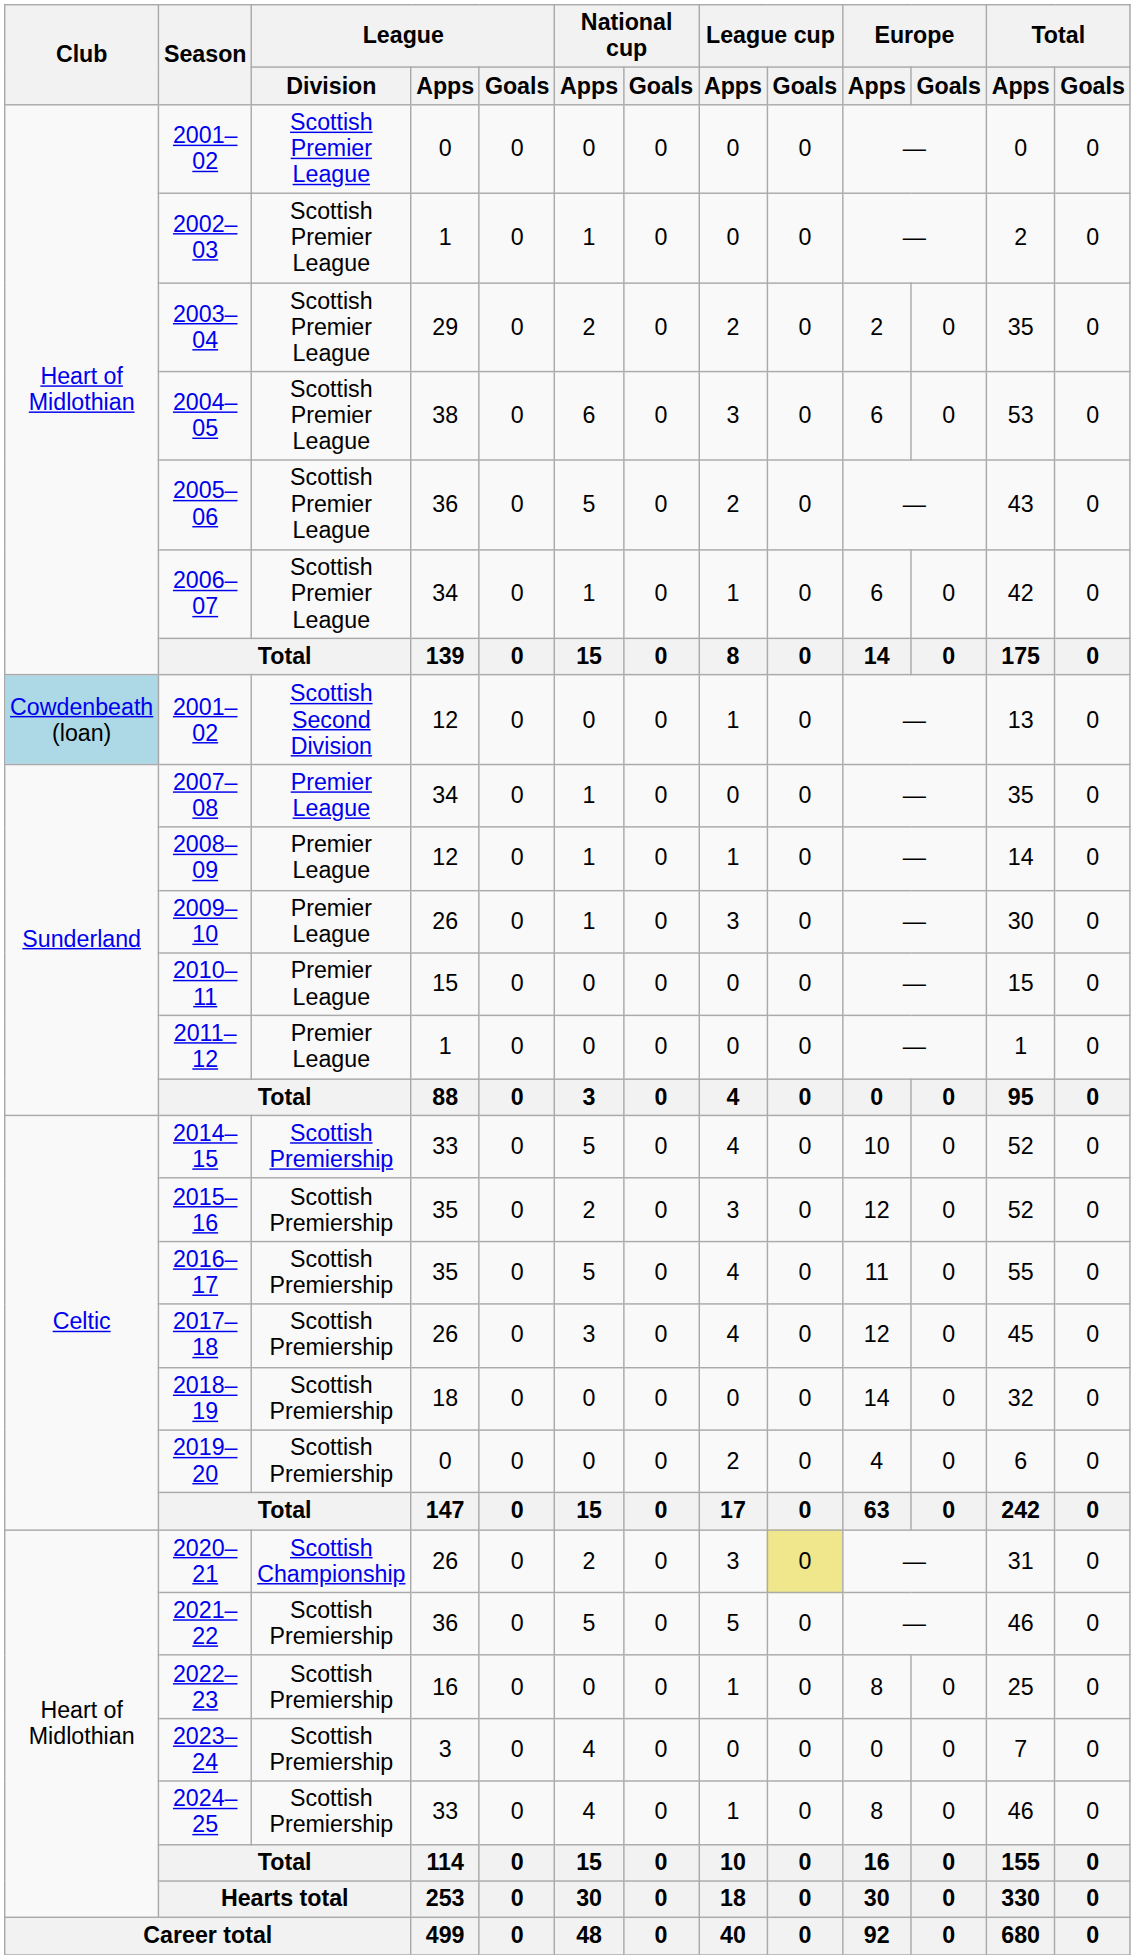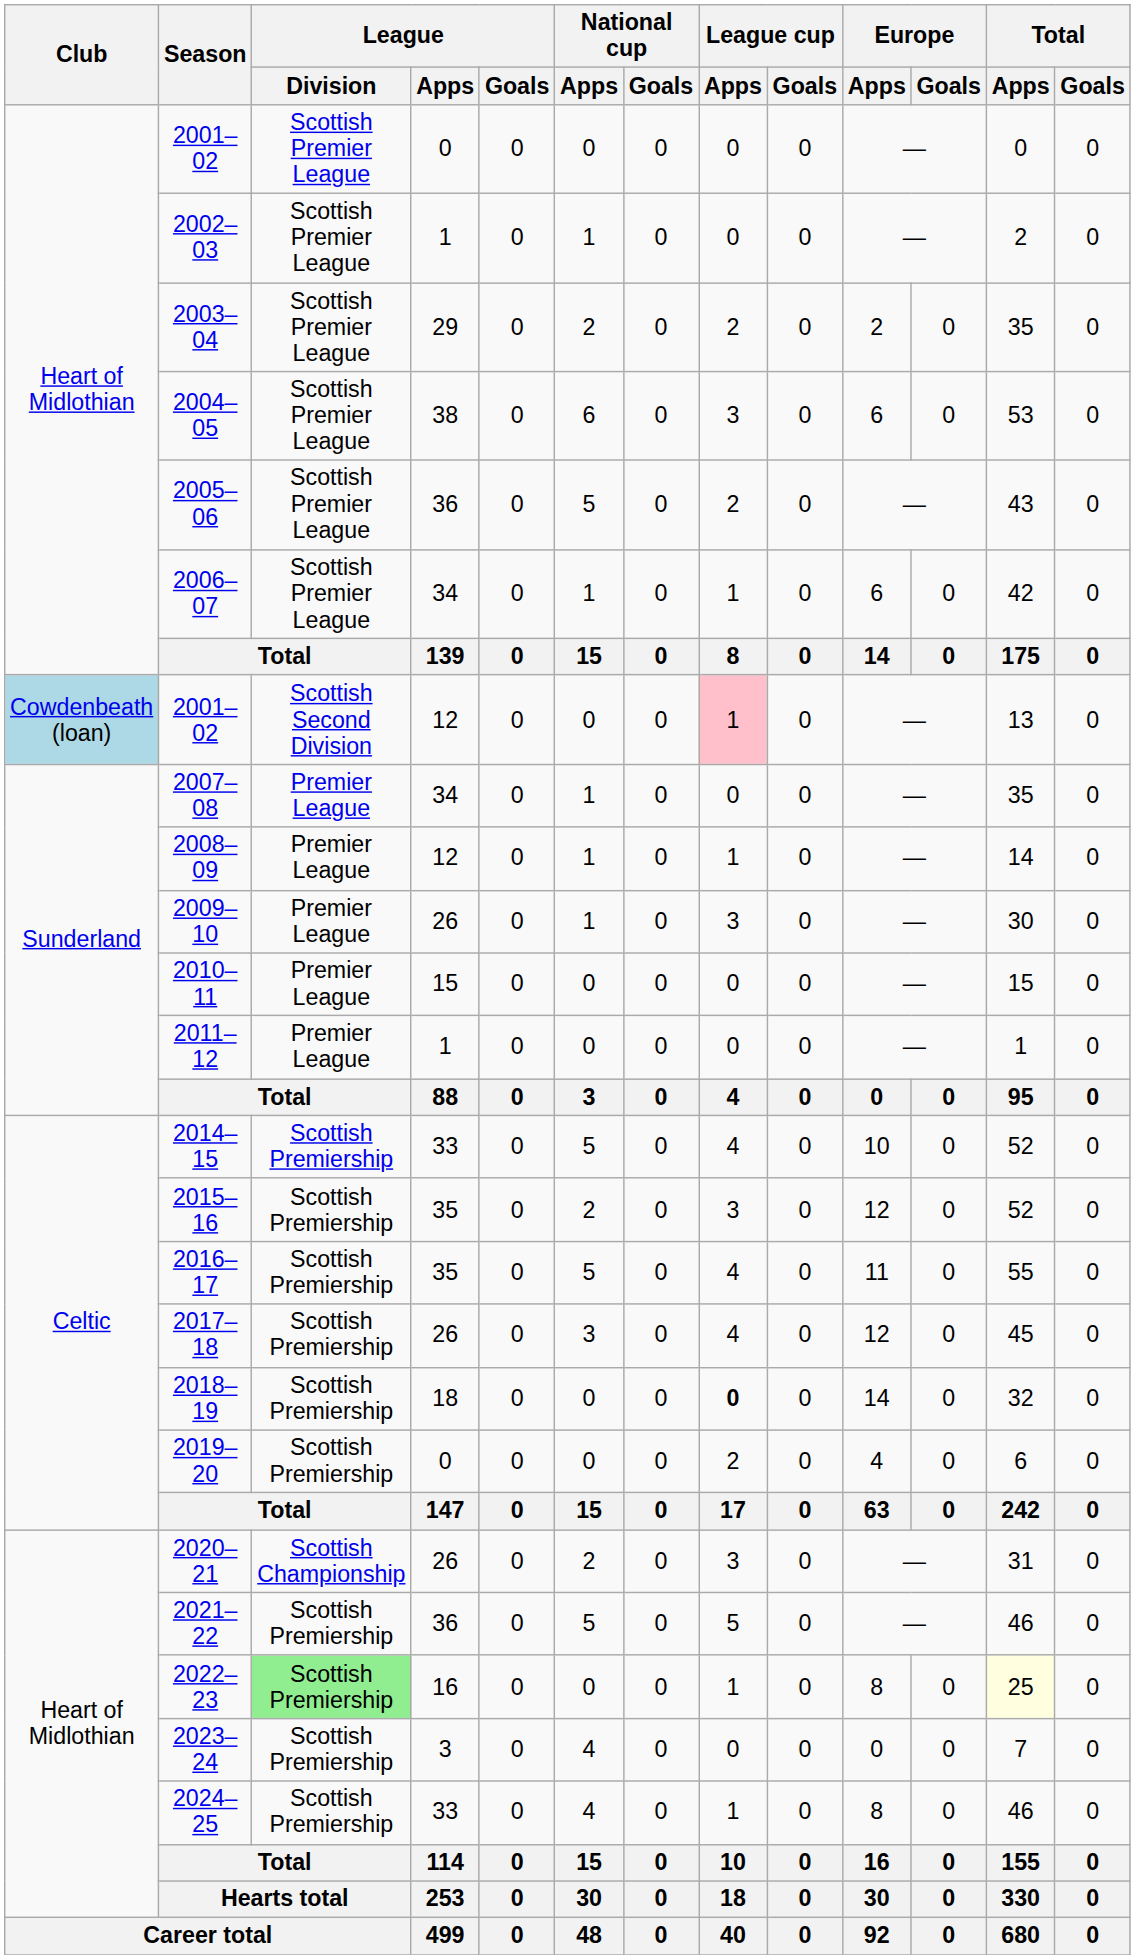2001–02 / 12 | League cup / Apps: no background -> pink background
2018–19 | League cup / Apps: normal -> bold
2020–21 | League cup / Goals: khaki background -> no background
2022–23 | League / Division: no background -> lightgreen background
2022–23 | Total / Apps: no background -> lightyellow background
